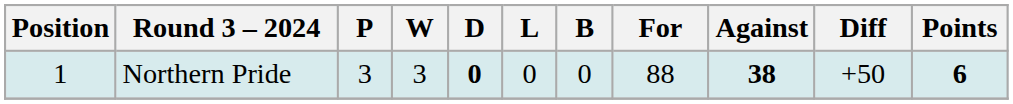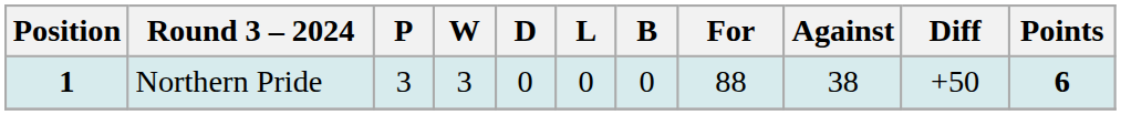Northern Pride | Position: normal -> bold
Northern Pride | D: bold -> normal
Northern Pride | Against: bold -> normal
